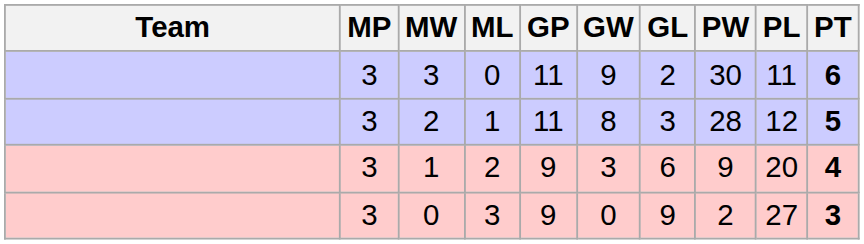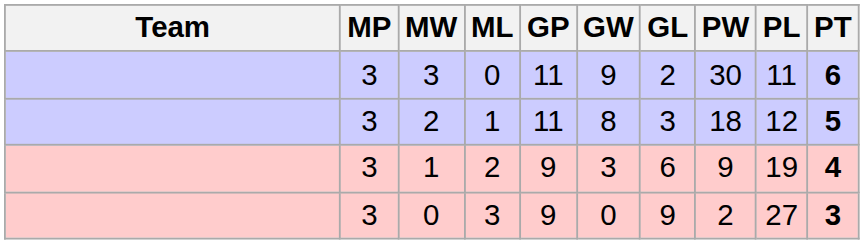row 3 | PW: 28 -> 18
row 4 | PL: 20 -> 19
